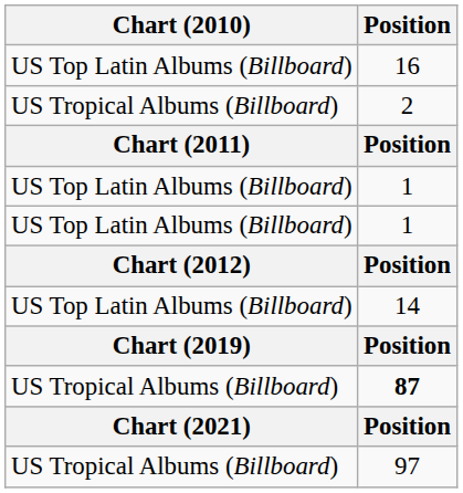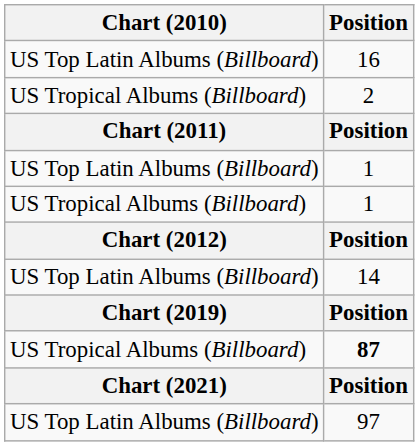row 6 | Chart (2010): US Top Latin Albums (Billboard) -> US Tropical Albums (Billboard)
row 12 | Chart (2010): US Tropical Albums (Billboard) -> US Top Latin Albums (Billboard)
